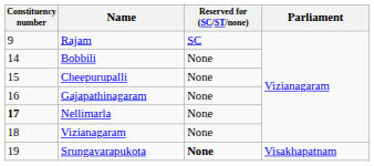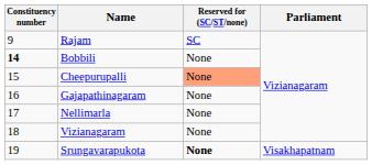Bobbili | Constituency number: normal -> bold
Cheepurupalli | Reserved for (SC/ST/none): no background -> lightsalmon background
Nellimarla | Constituency number: bold -> normal
